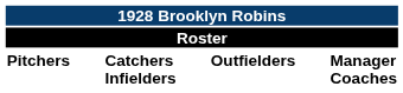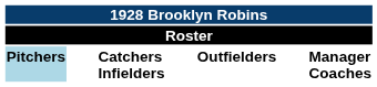Pitchers | column 1: no background -> lightblue background
